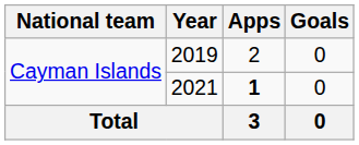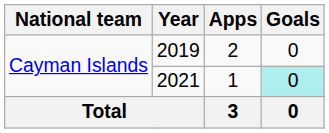2021 | Apps: bold -> normal
2021 | Goals: no background -> paleturquoise background
